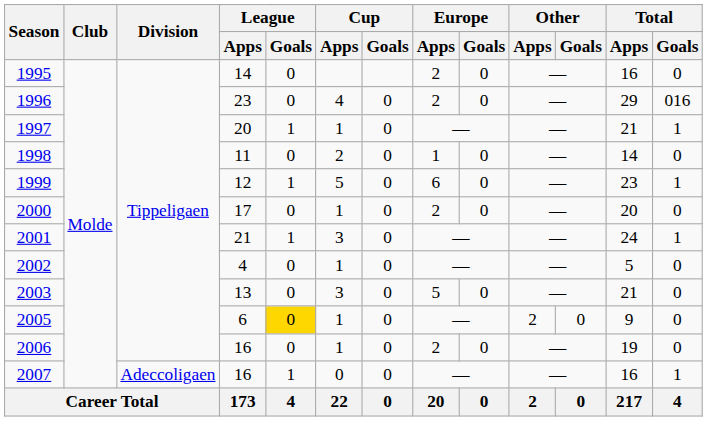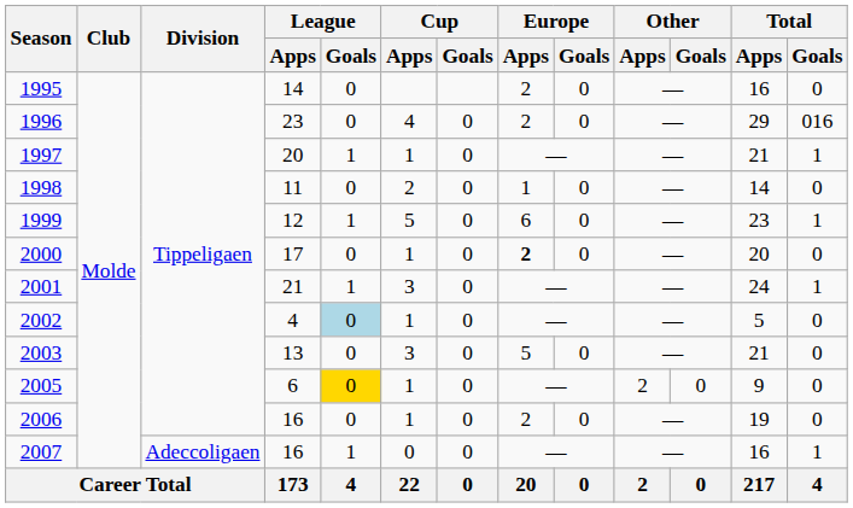2000 | Europe / Apps: normal -> bold
2002 | League / Goals: no background -> lightblue background
